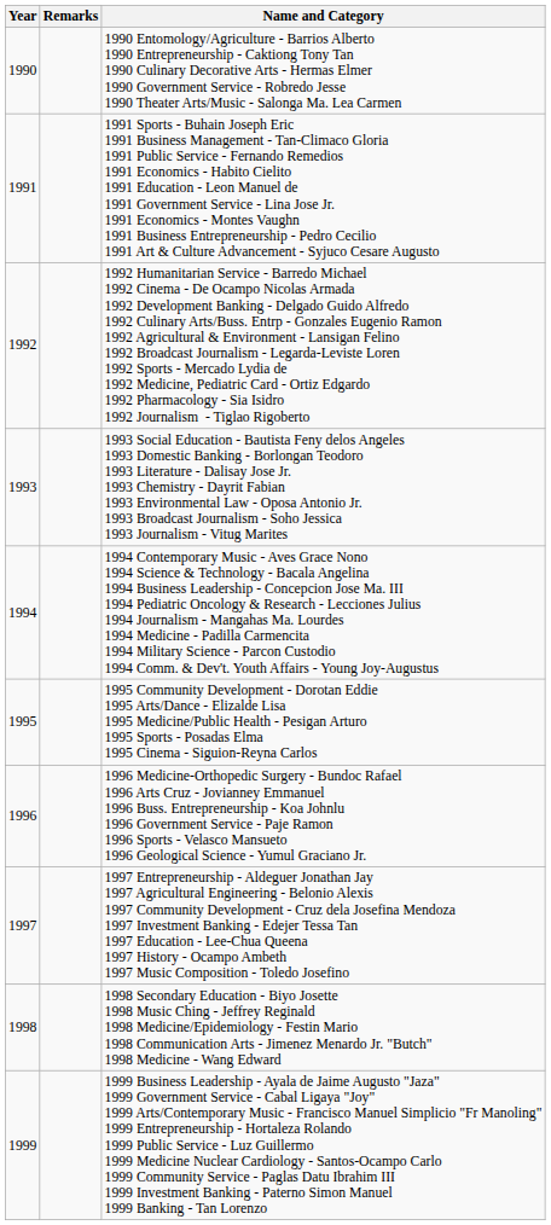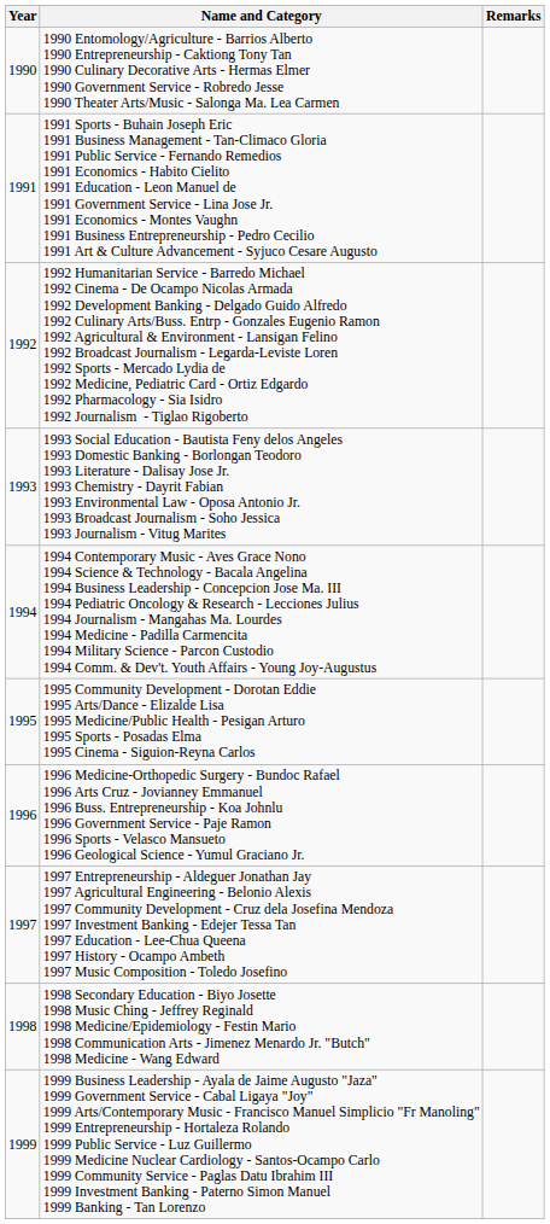columns swapped: Name and Category <-> Remarks
